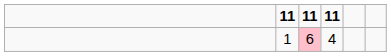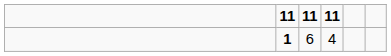row 2 | column 2: normal -> bold
row 2 | column 3: pink background -> no background
